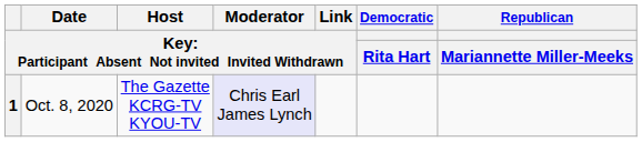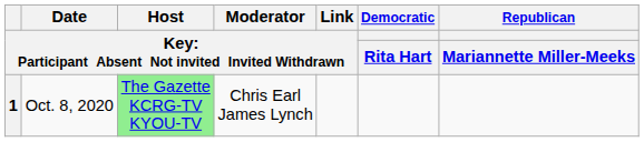1 | column 3: no background -> lightgreen background
1 | column 4: lavender background -> no background
